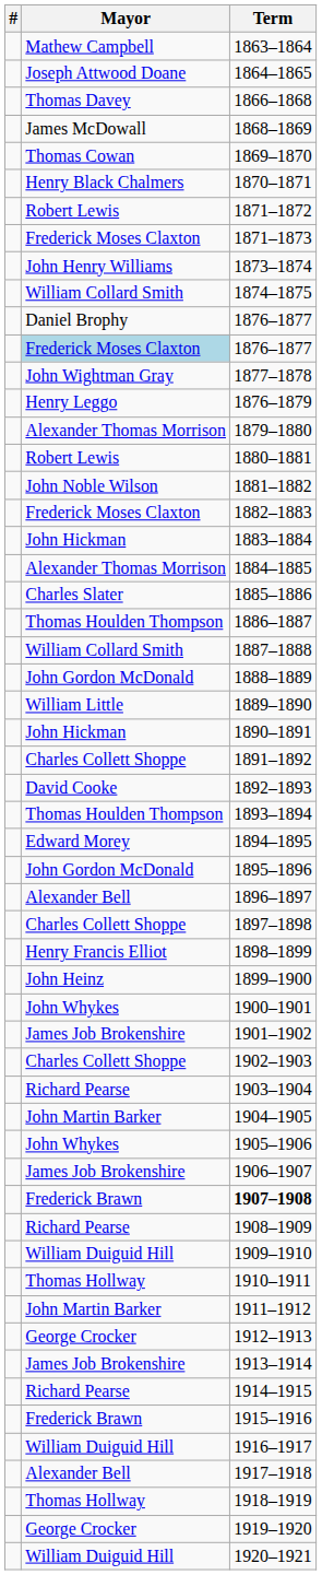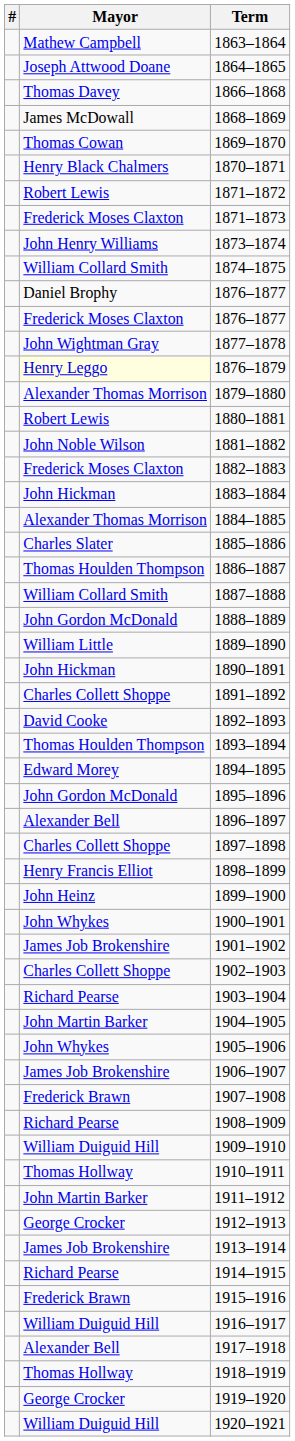Frederick Moses Claxton / 1876–1877 | Mayor: lightblue background -> no background
1876–1879 | Mayor: no background -> lightyellow background
1907–1908 | Term: bold -> normal
